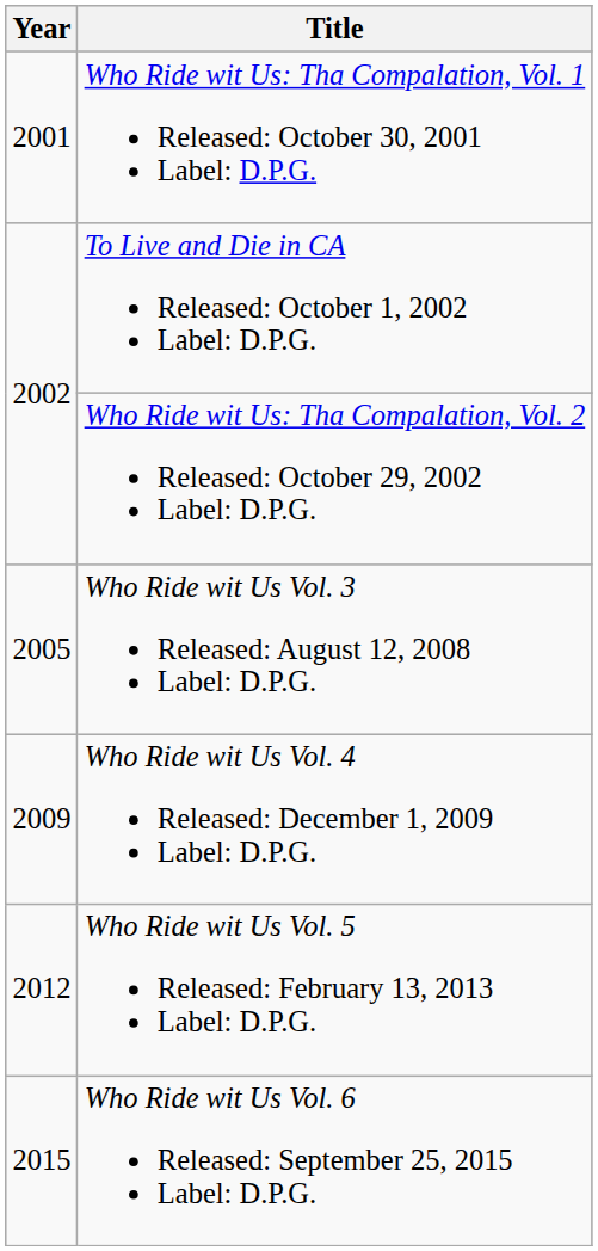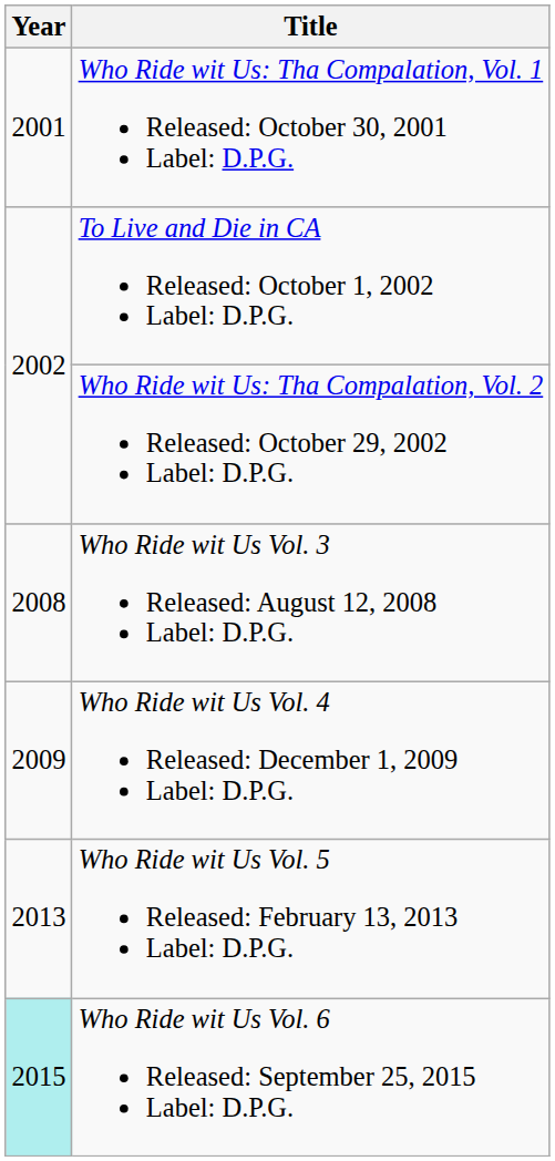row 5 | Year: 2005 -> 2008
row 7 | Year: 2012 -> 2013
row 8 | Year: no background -> paleturquoise background
